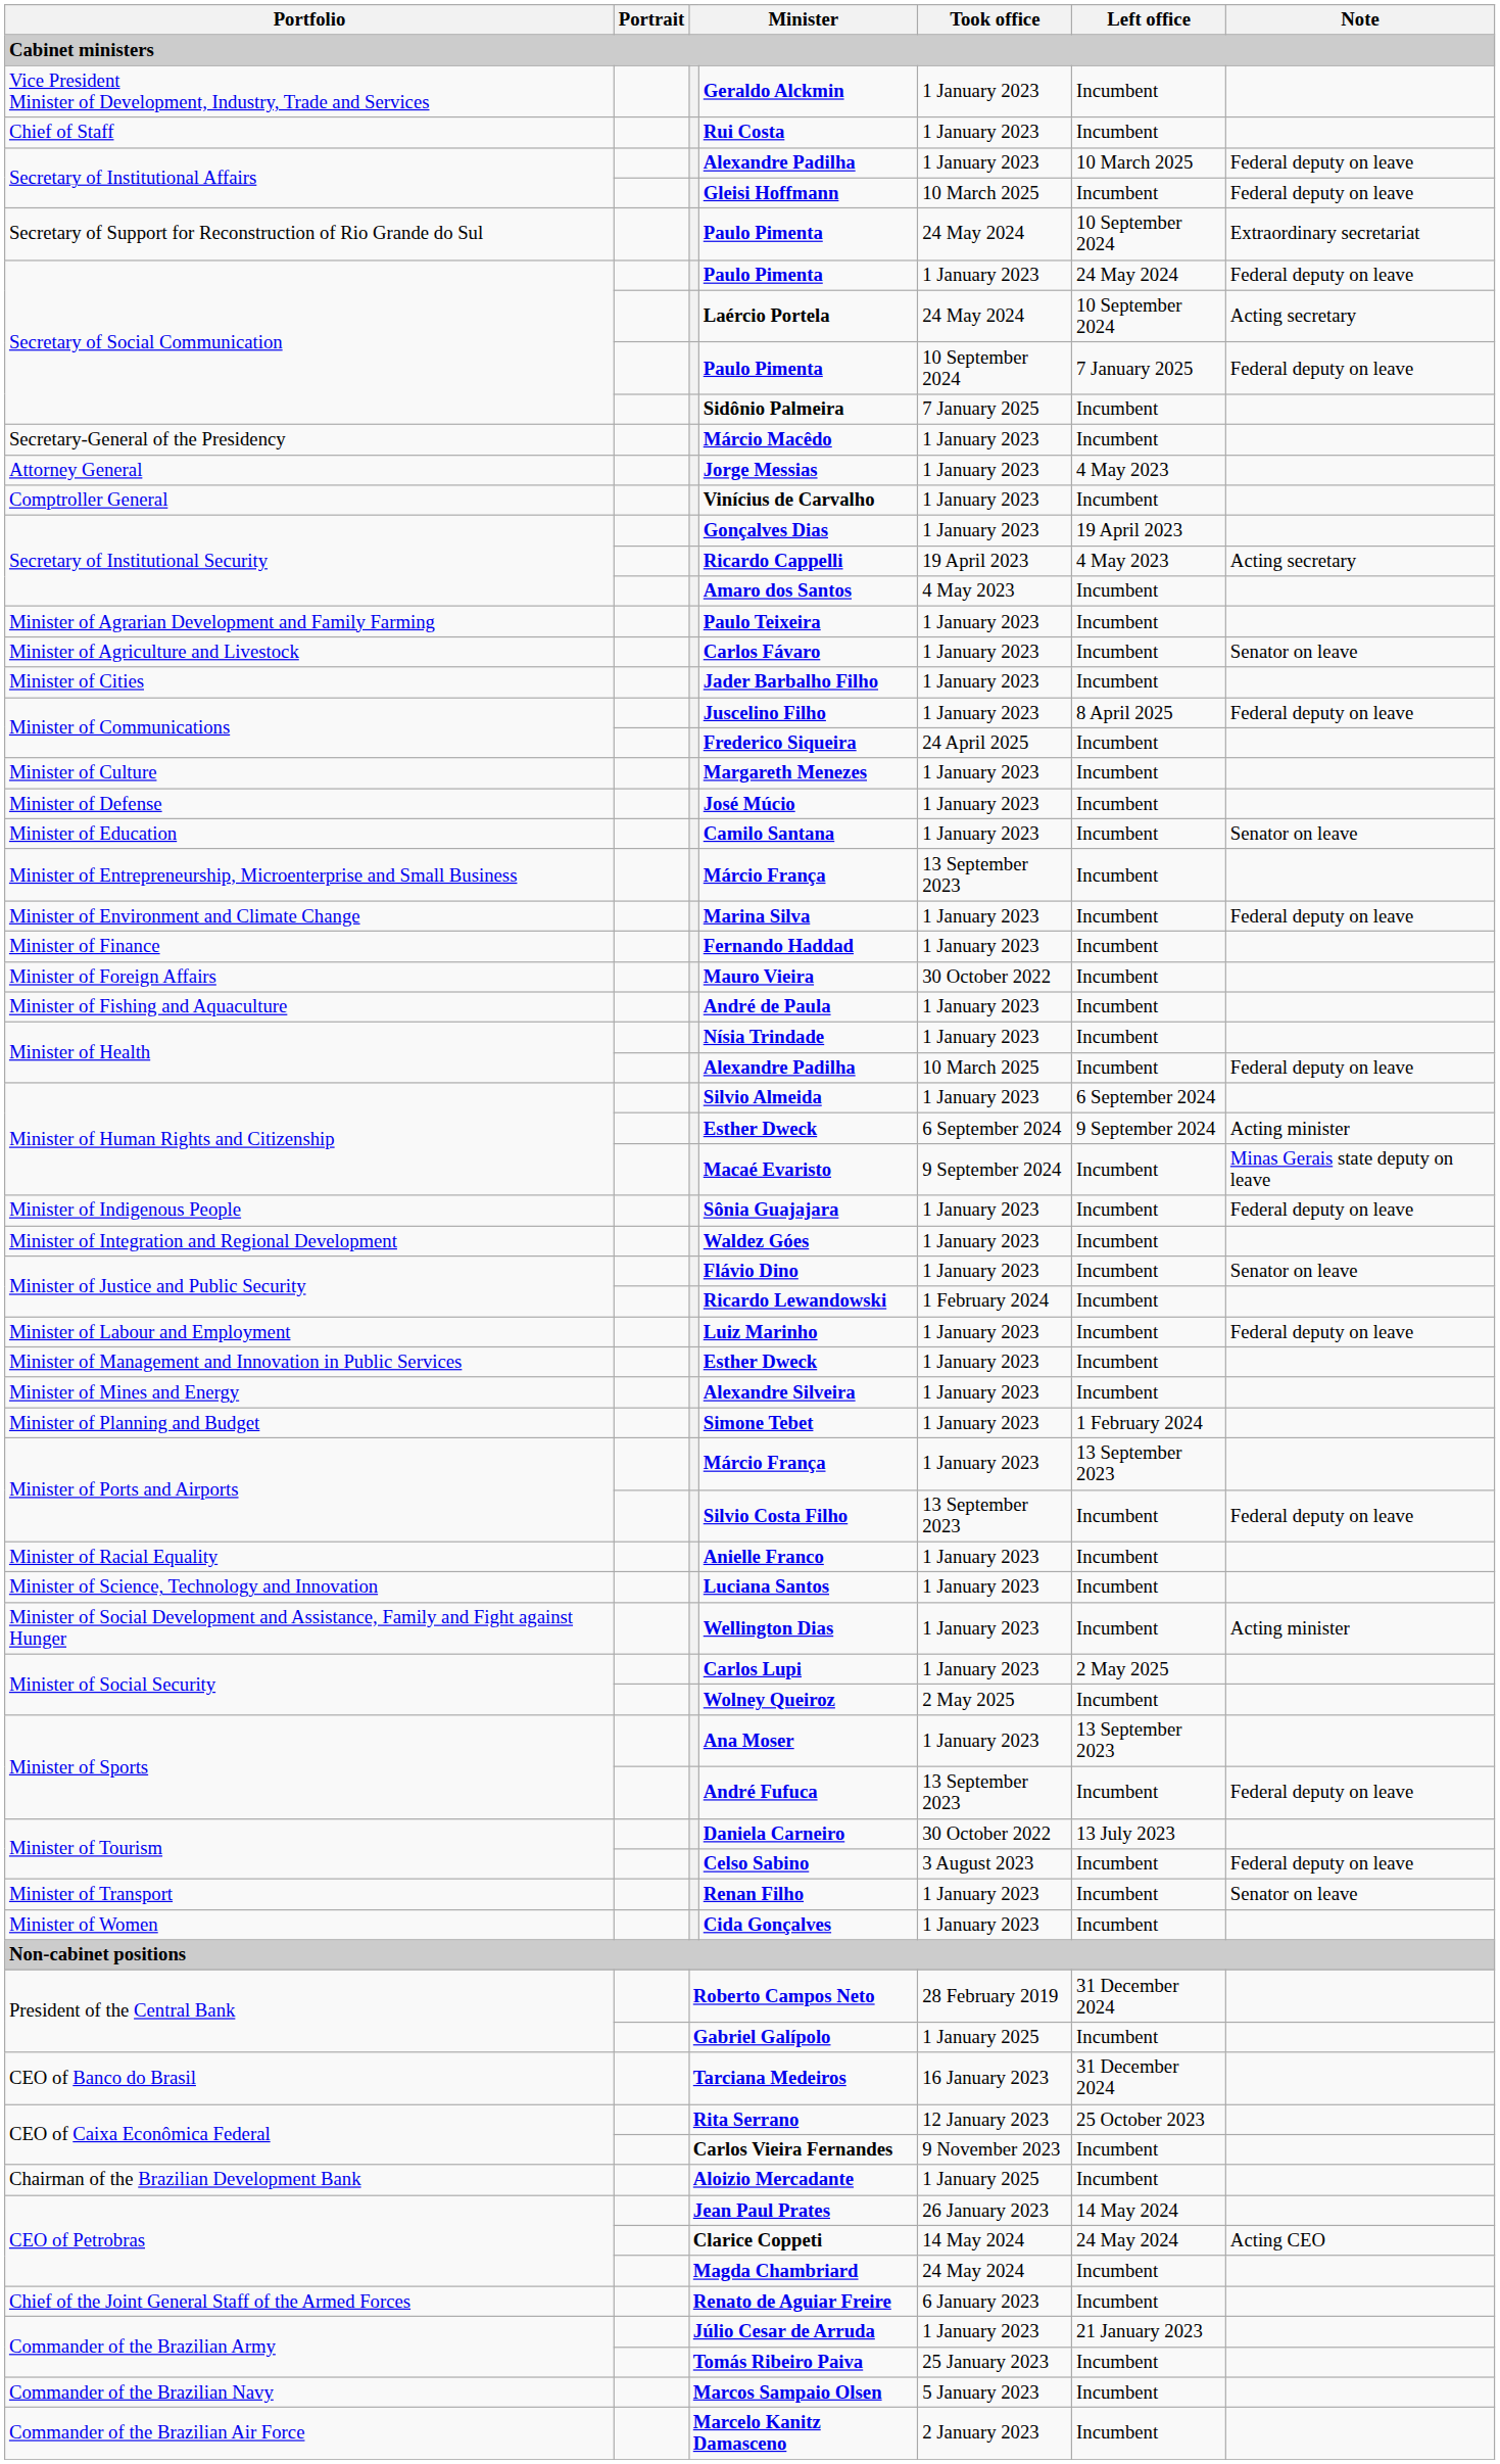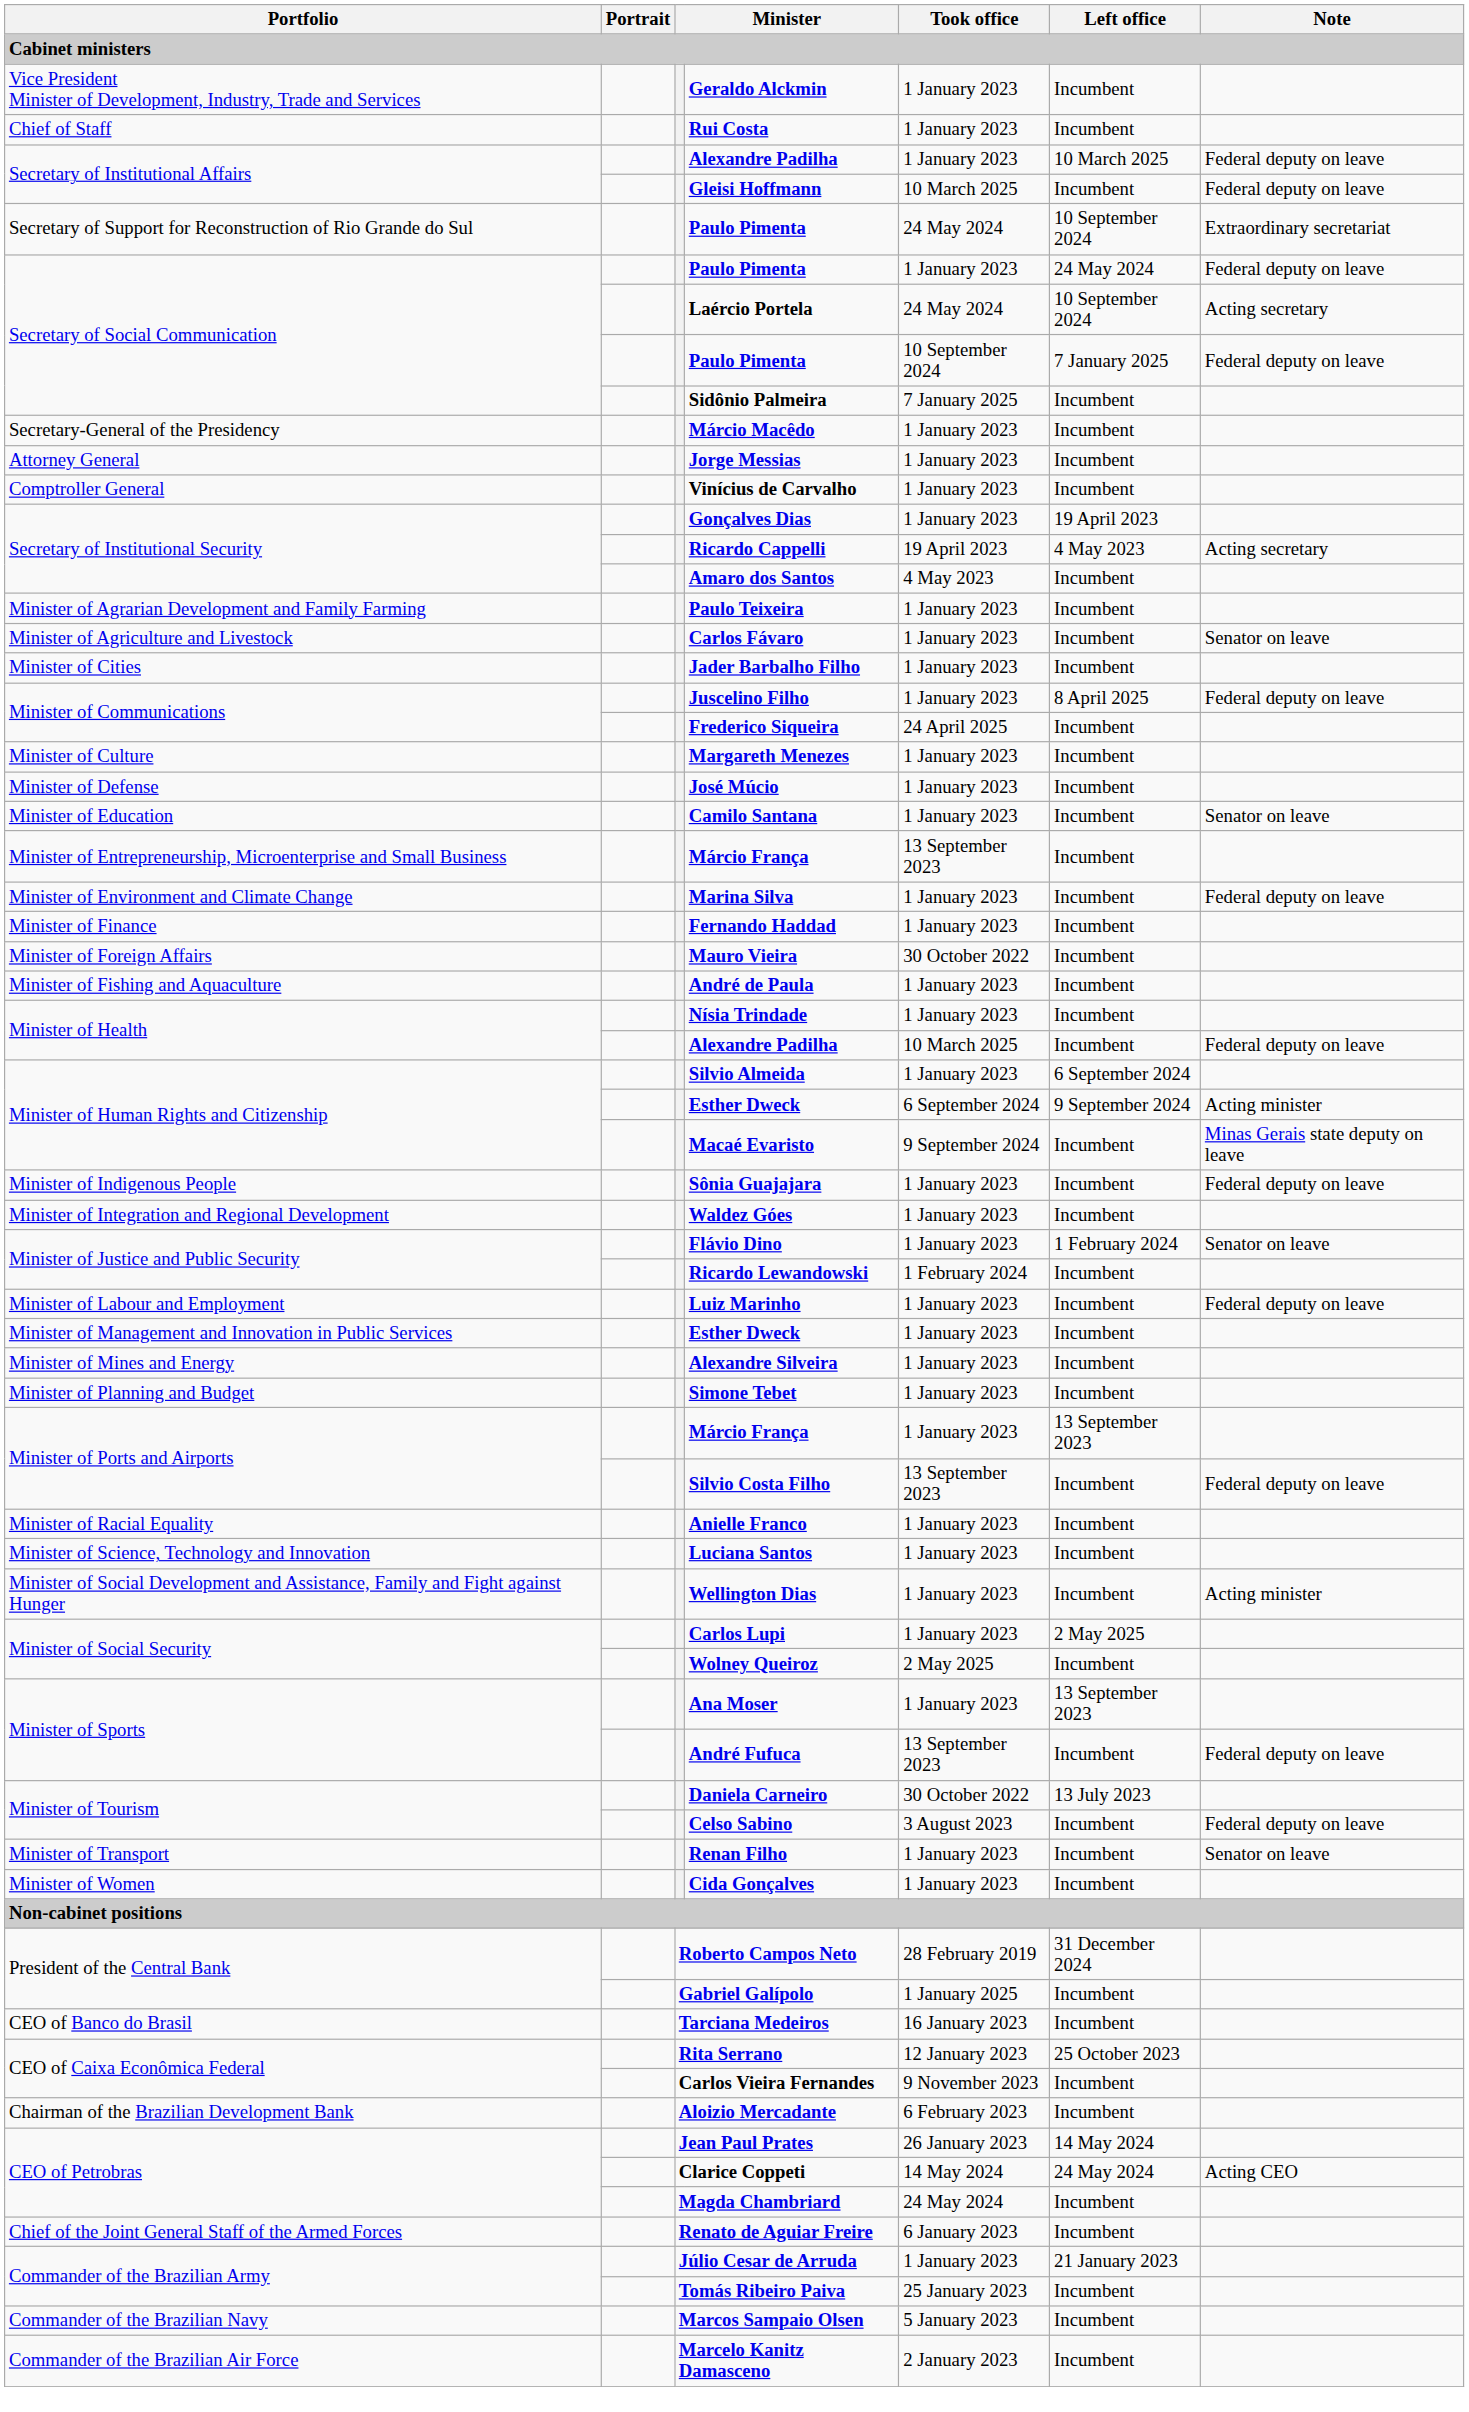Jorge Messias | Left office: 4 May 2023 -> Incumbent
Flávio Dino | Left office: Incumbent -> 1 February 2024
Simone Tebet | Left office: 1 February 2024 -> Incumbent
Tarciana Medeiros | Left office: 31 December 2024 -> Incumbent
Aloizio Mercadante | Took office: 1 January 2025 -> 6 February 2023
